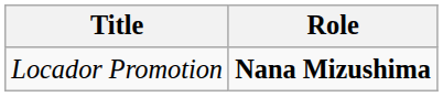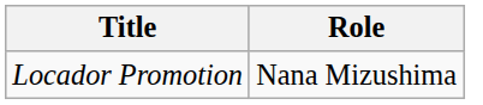Locador Promotion | Role: bold -> normal
